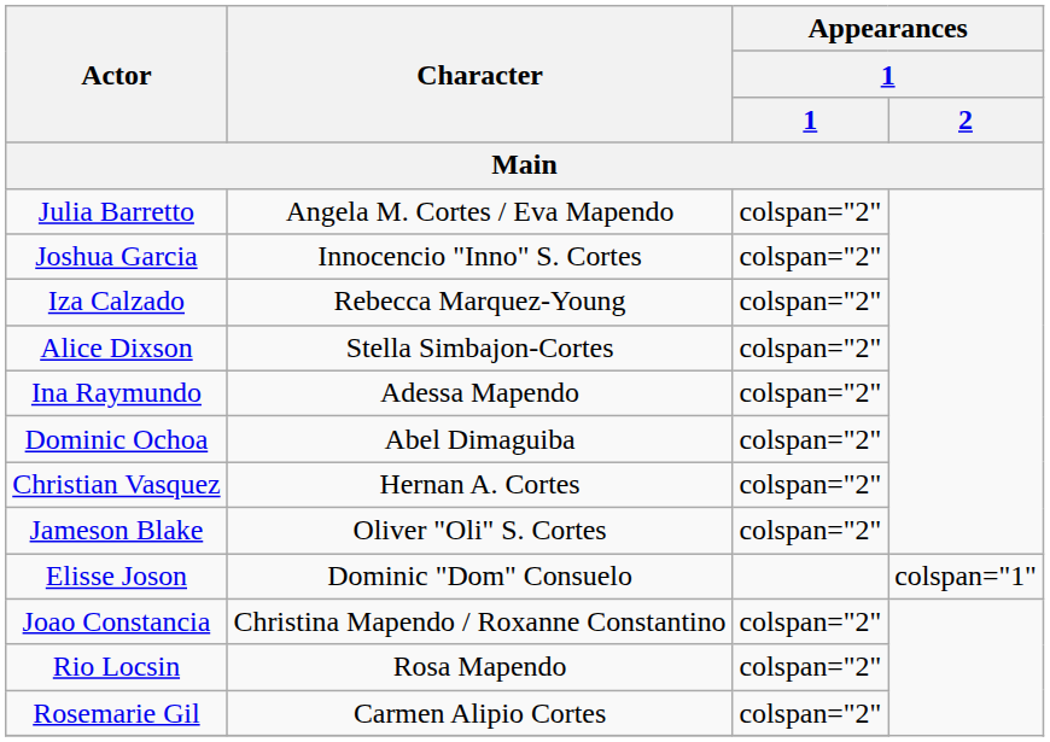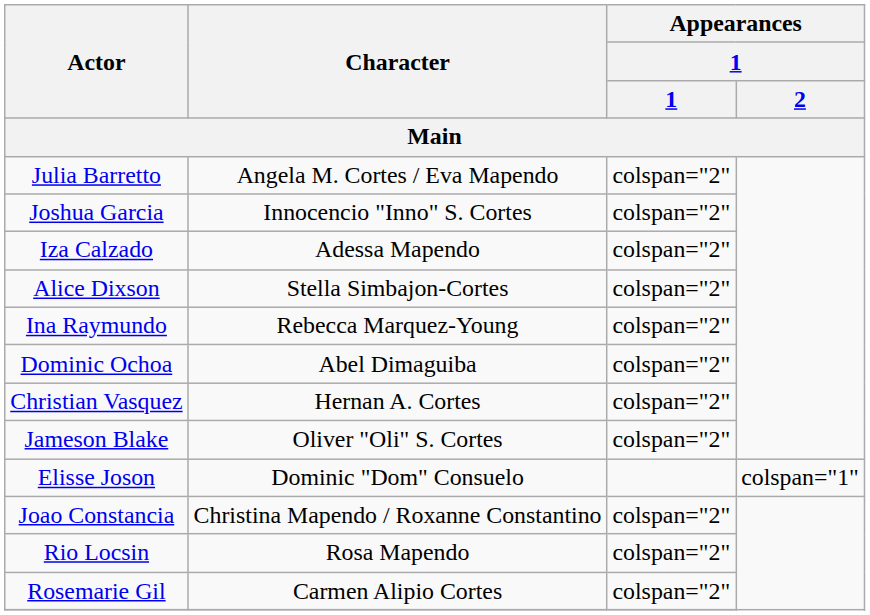Iza Calzado | Character: Rebecca Marquez-Young -> Adessa Mapendo
Ina Raymundo | Character: Adessa Mapendo -> Rebecca Marquez-Young
